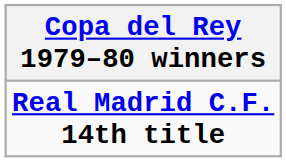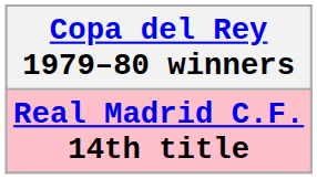row 2 | column 1: no background -> pink background
